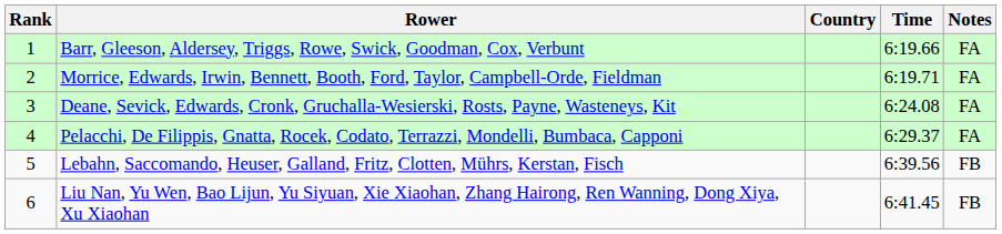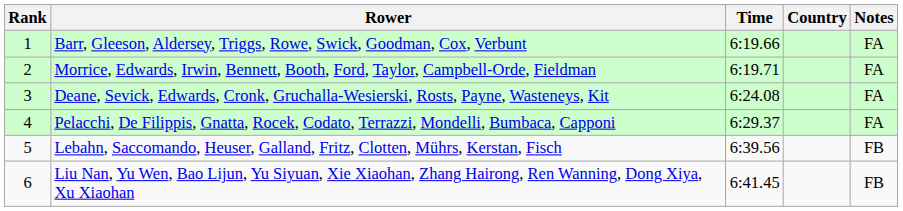columns swapped: Country <-> Time
